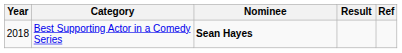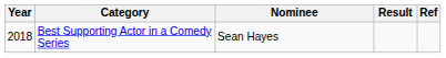Best Supporting Actor in a Comedy Series | Nominee: bold -> normal
